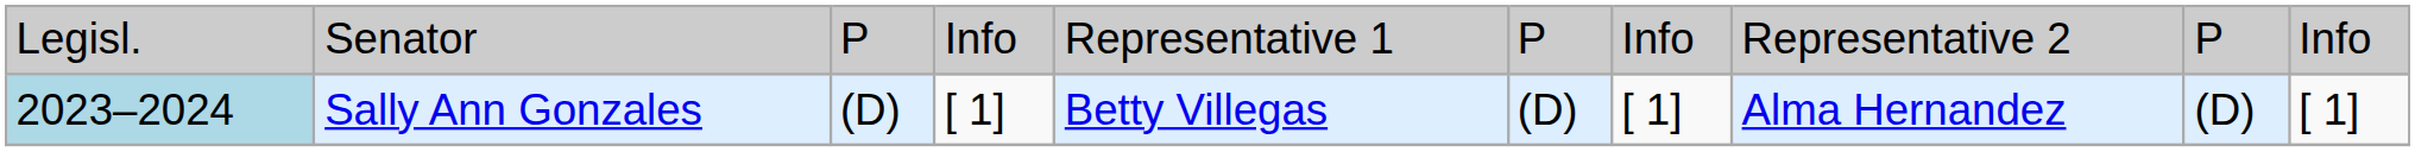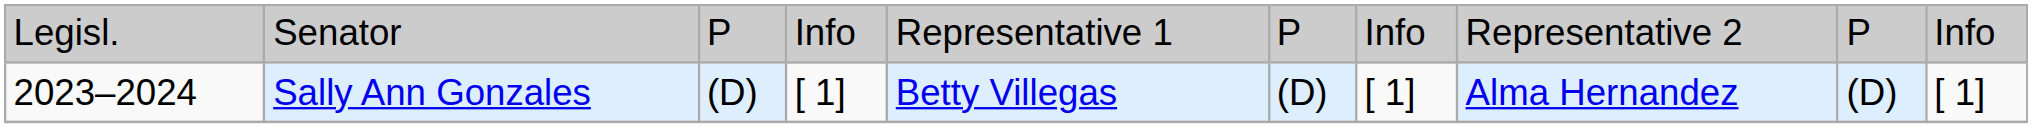Sally Ann Gonzales | column 1: lightblue background -> no background
